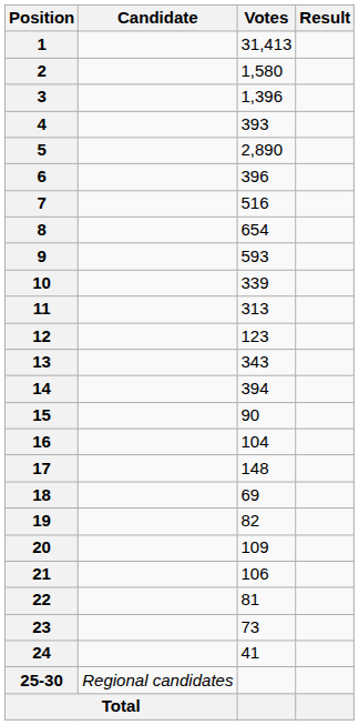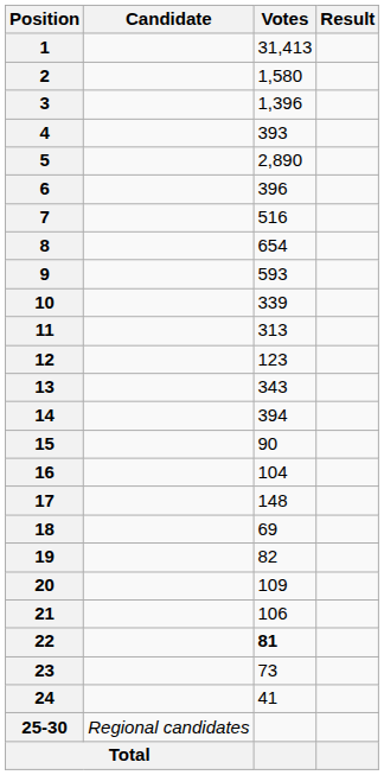22 | Votes: normal -> bold
